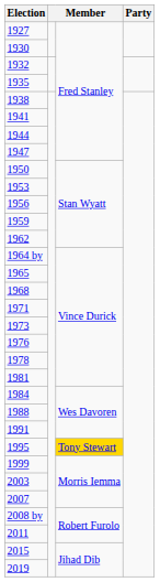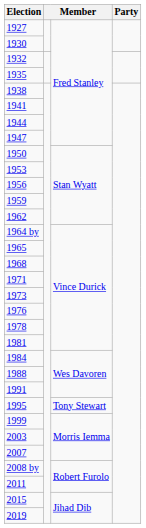1995 | column 3: gold background -> no background
